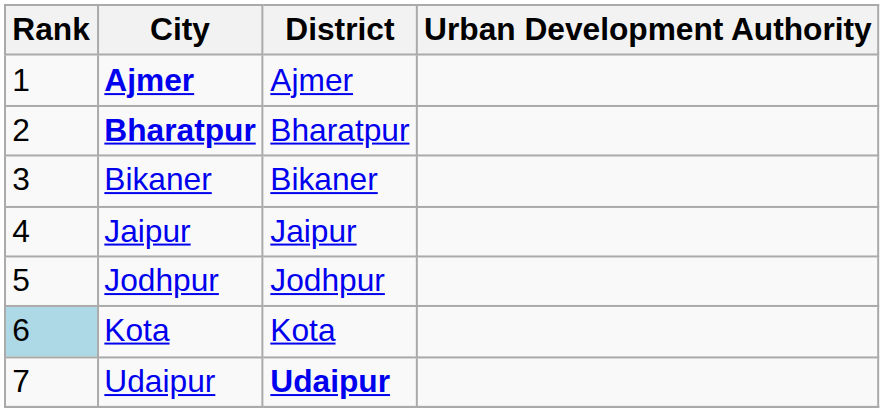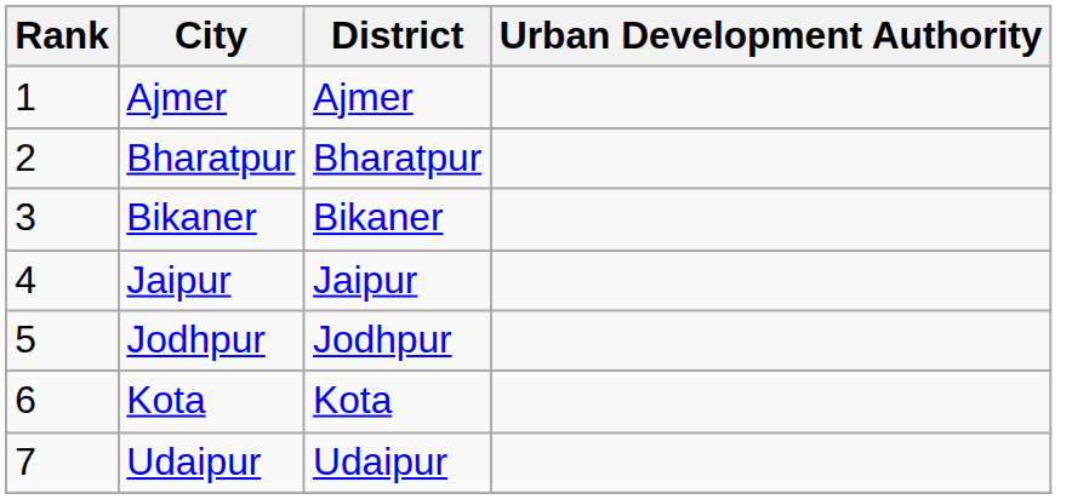row 2 | City: bold -> normal
row 3 | City: bold -> normal
row 7 | Rank: lightblue background -> no background
row 8 | District: bold -> normal
